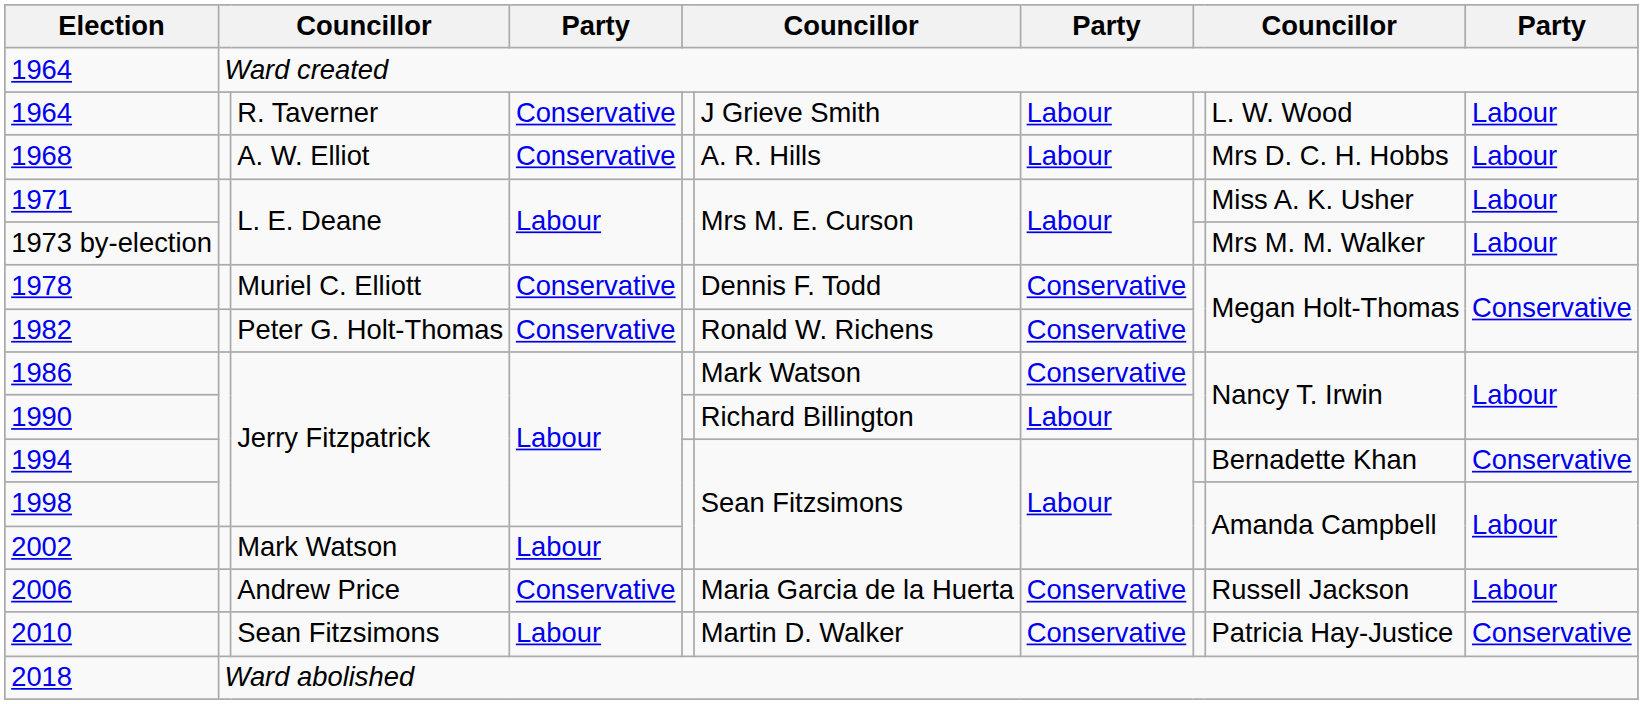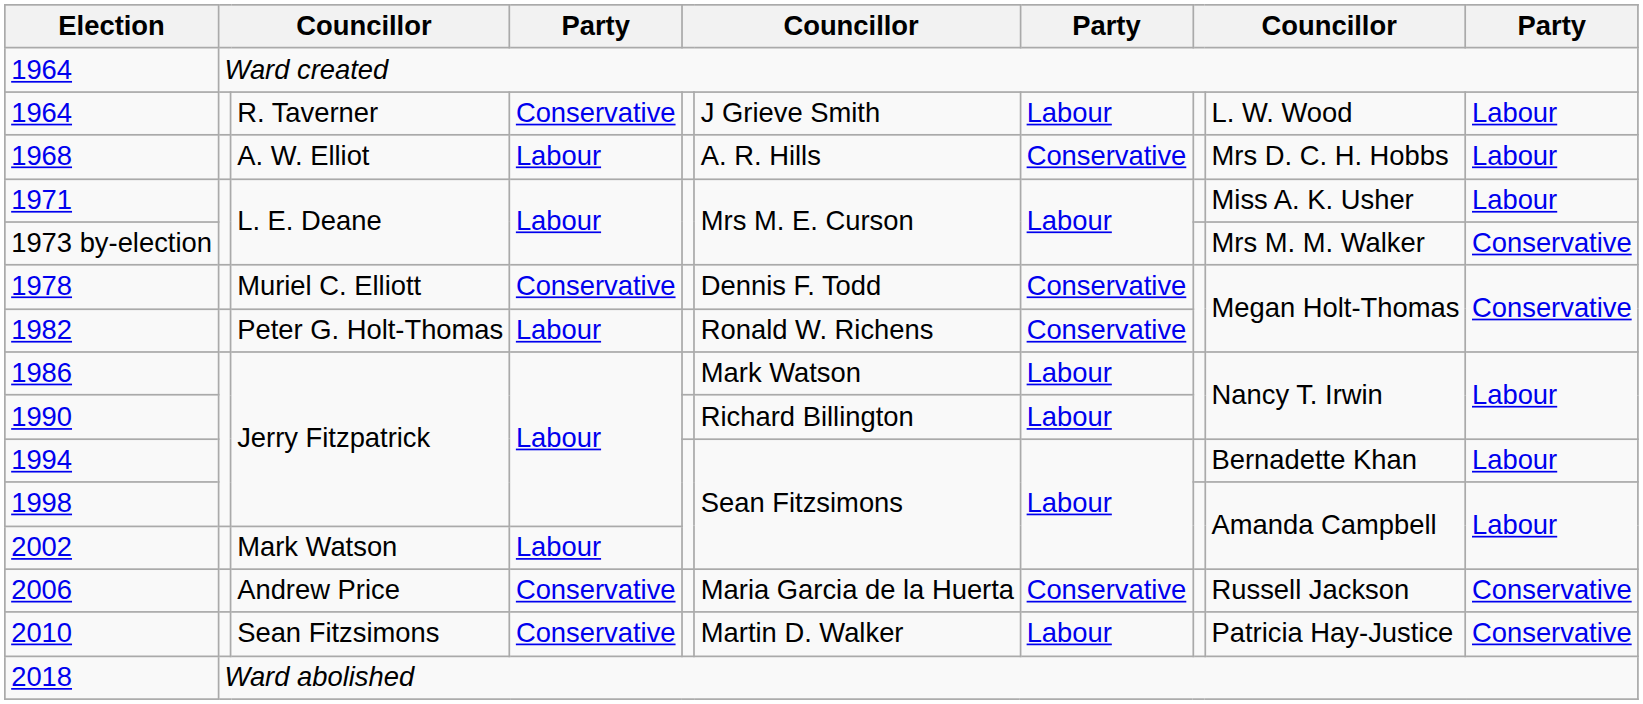1968 | column 4: Conservative -> Labour
1968 | column 7: Labour -> Conservative
1973 by-election | column 10: Labour -> Conservative
1982 | column 4: Conservative -> Labour
1986 | column 7: Conservative -> Labour
1994 | column 10: Conservative -> Labour
2006 | column 10: Labour -> Conservative
2010 | column 4: Labour -> Conservative
2010 | column 7: Conservative -> Labour
